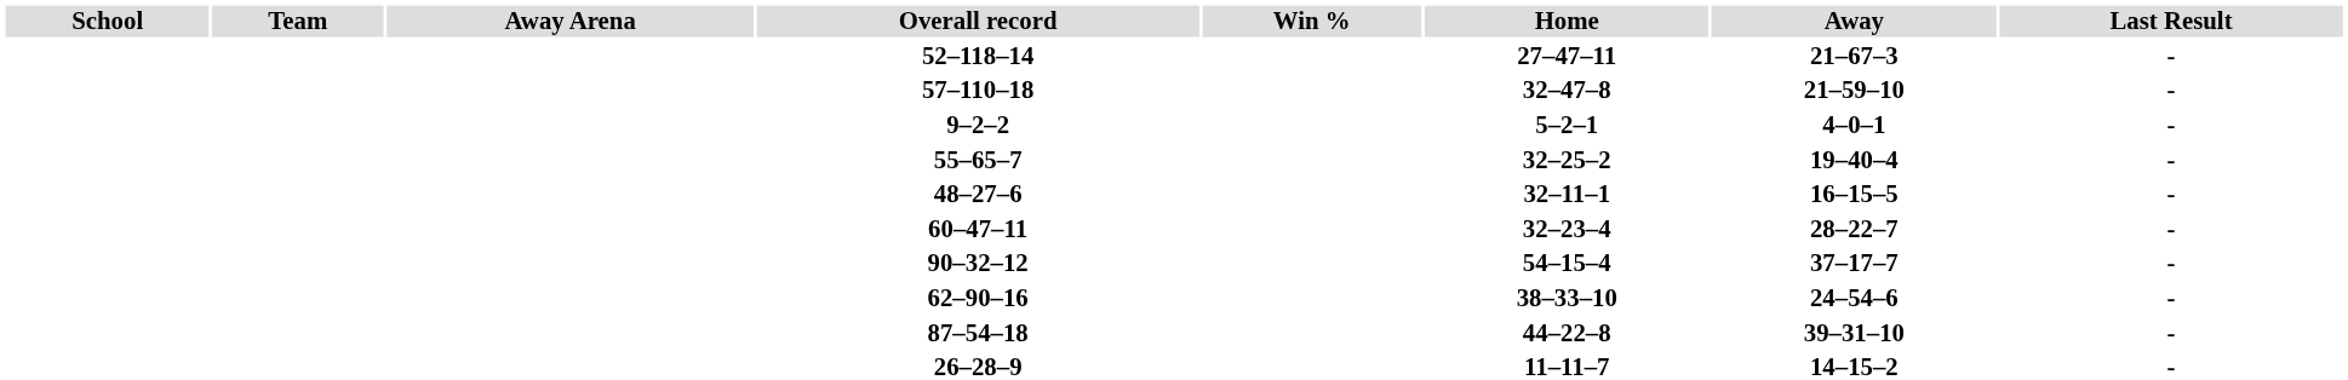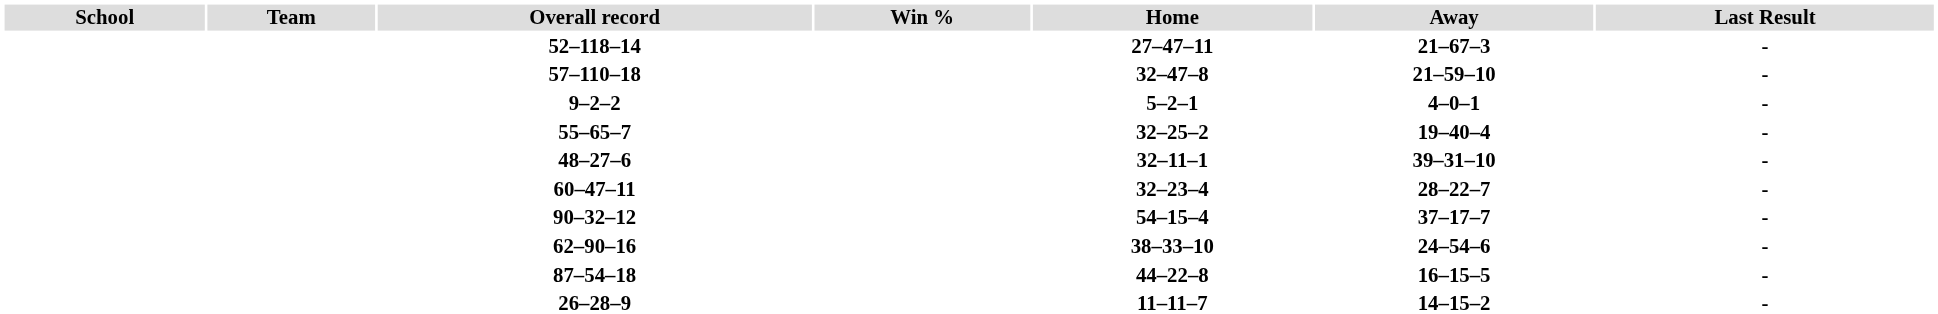- column: Away Arena
48–27–6 | Away: 16–15–5 -> 39–31–10
87–54–18 | Away: 39–31–10 -> 16–15–5
